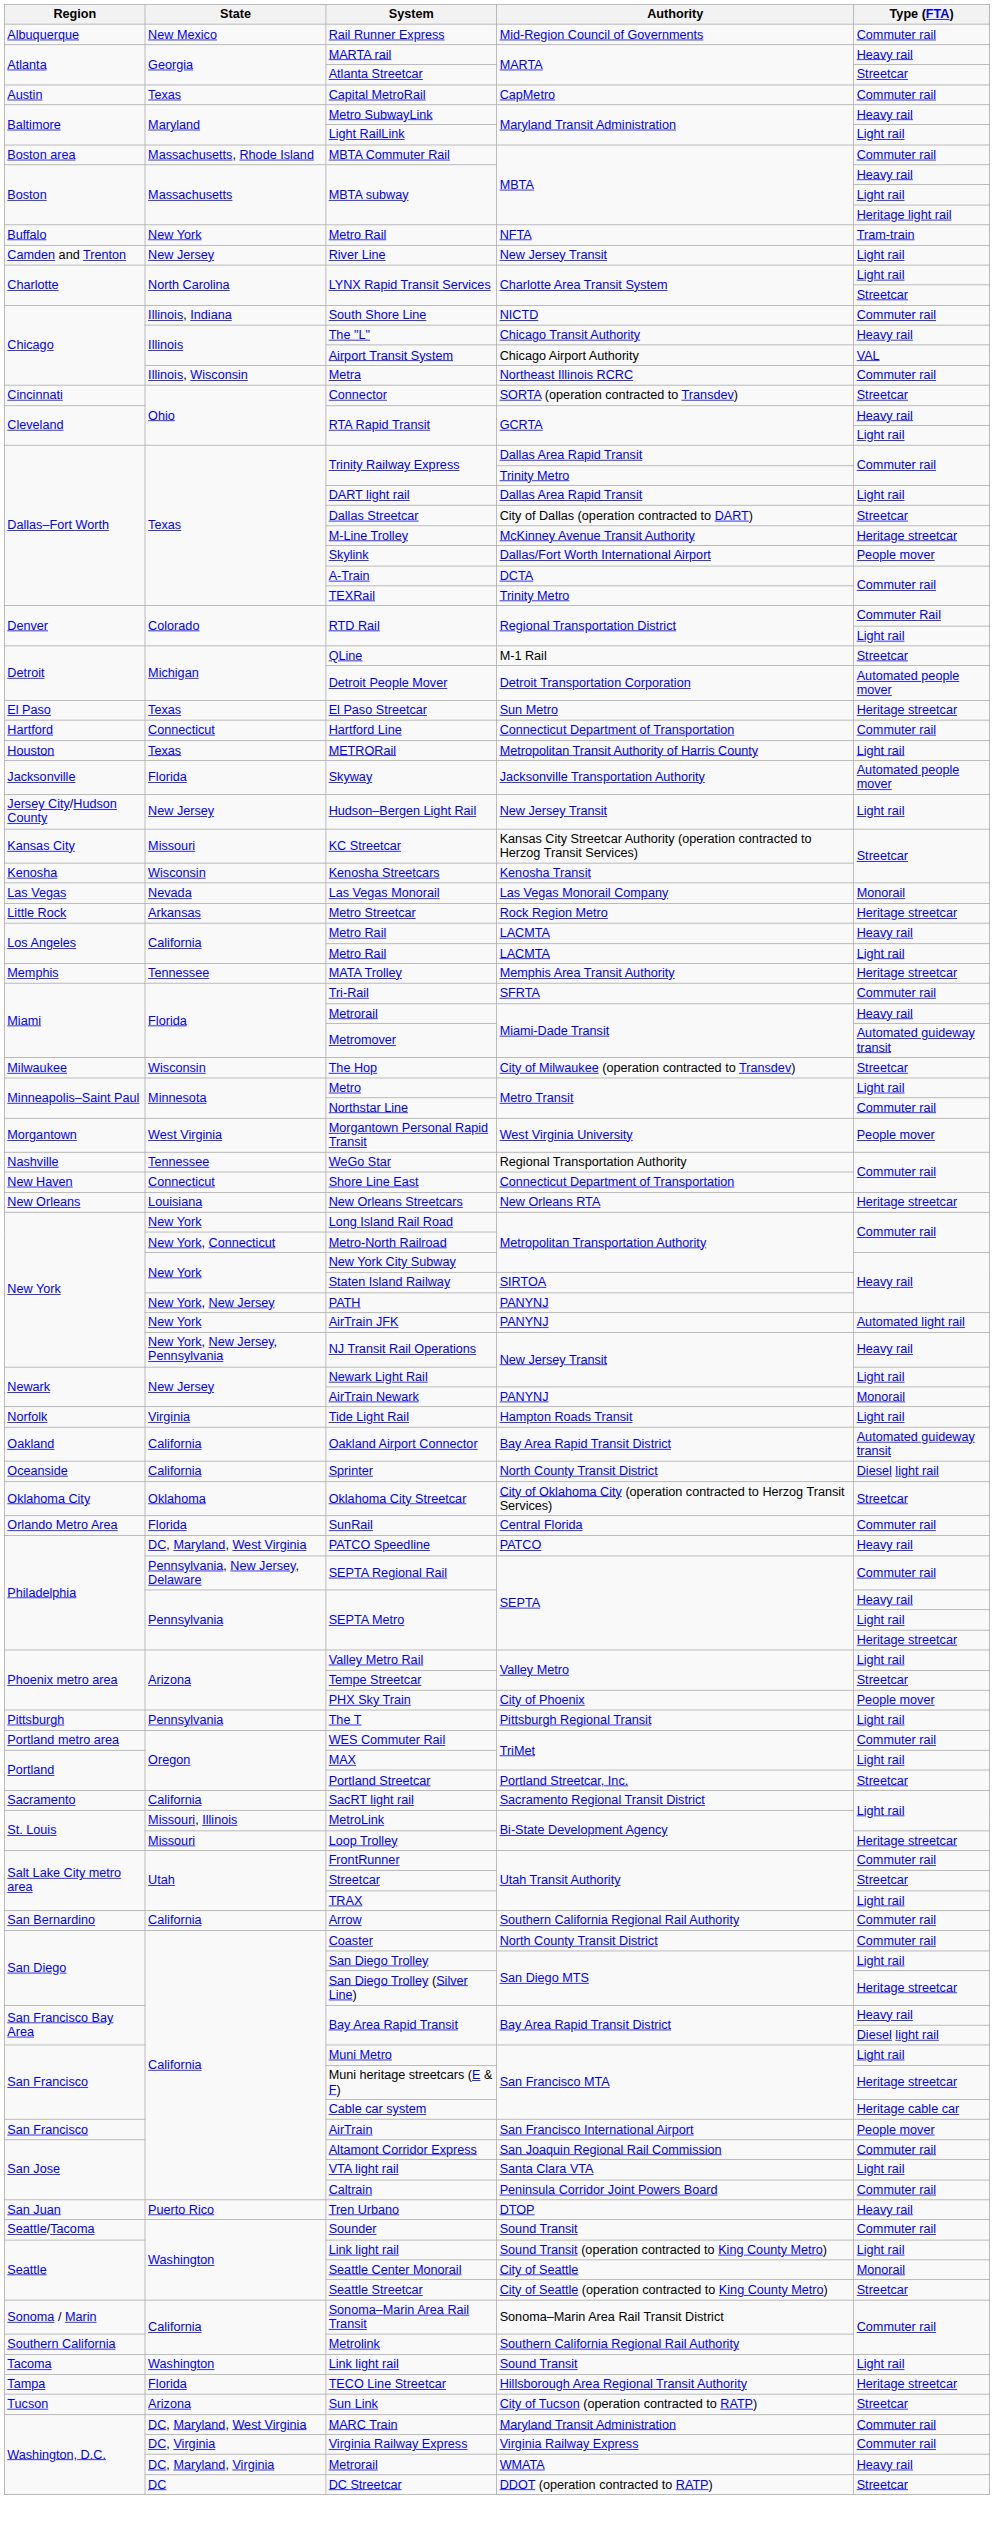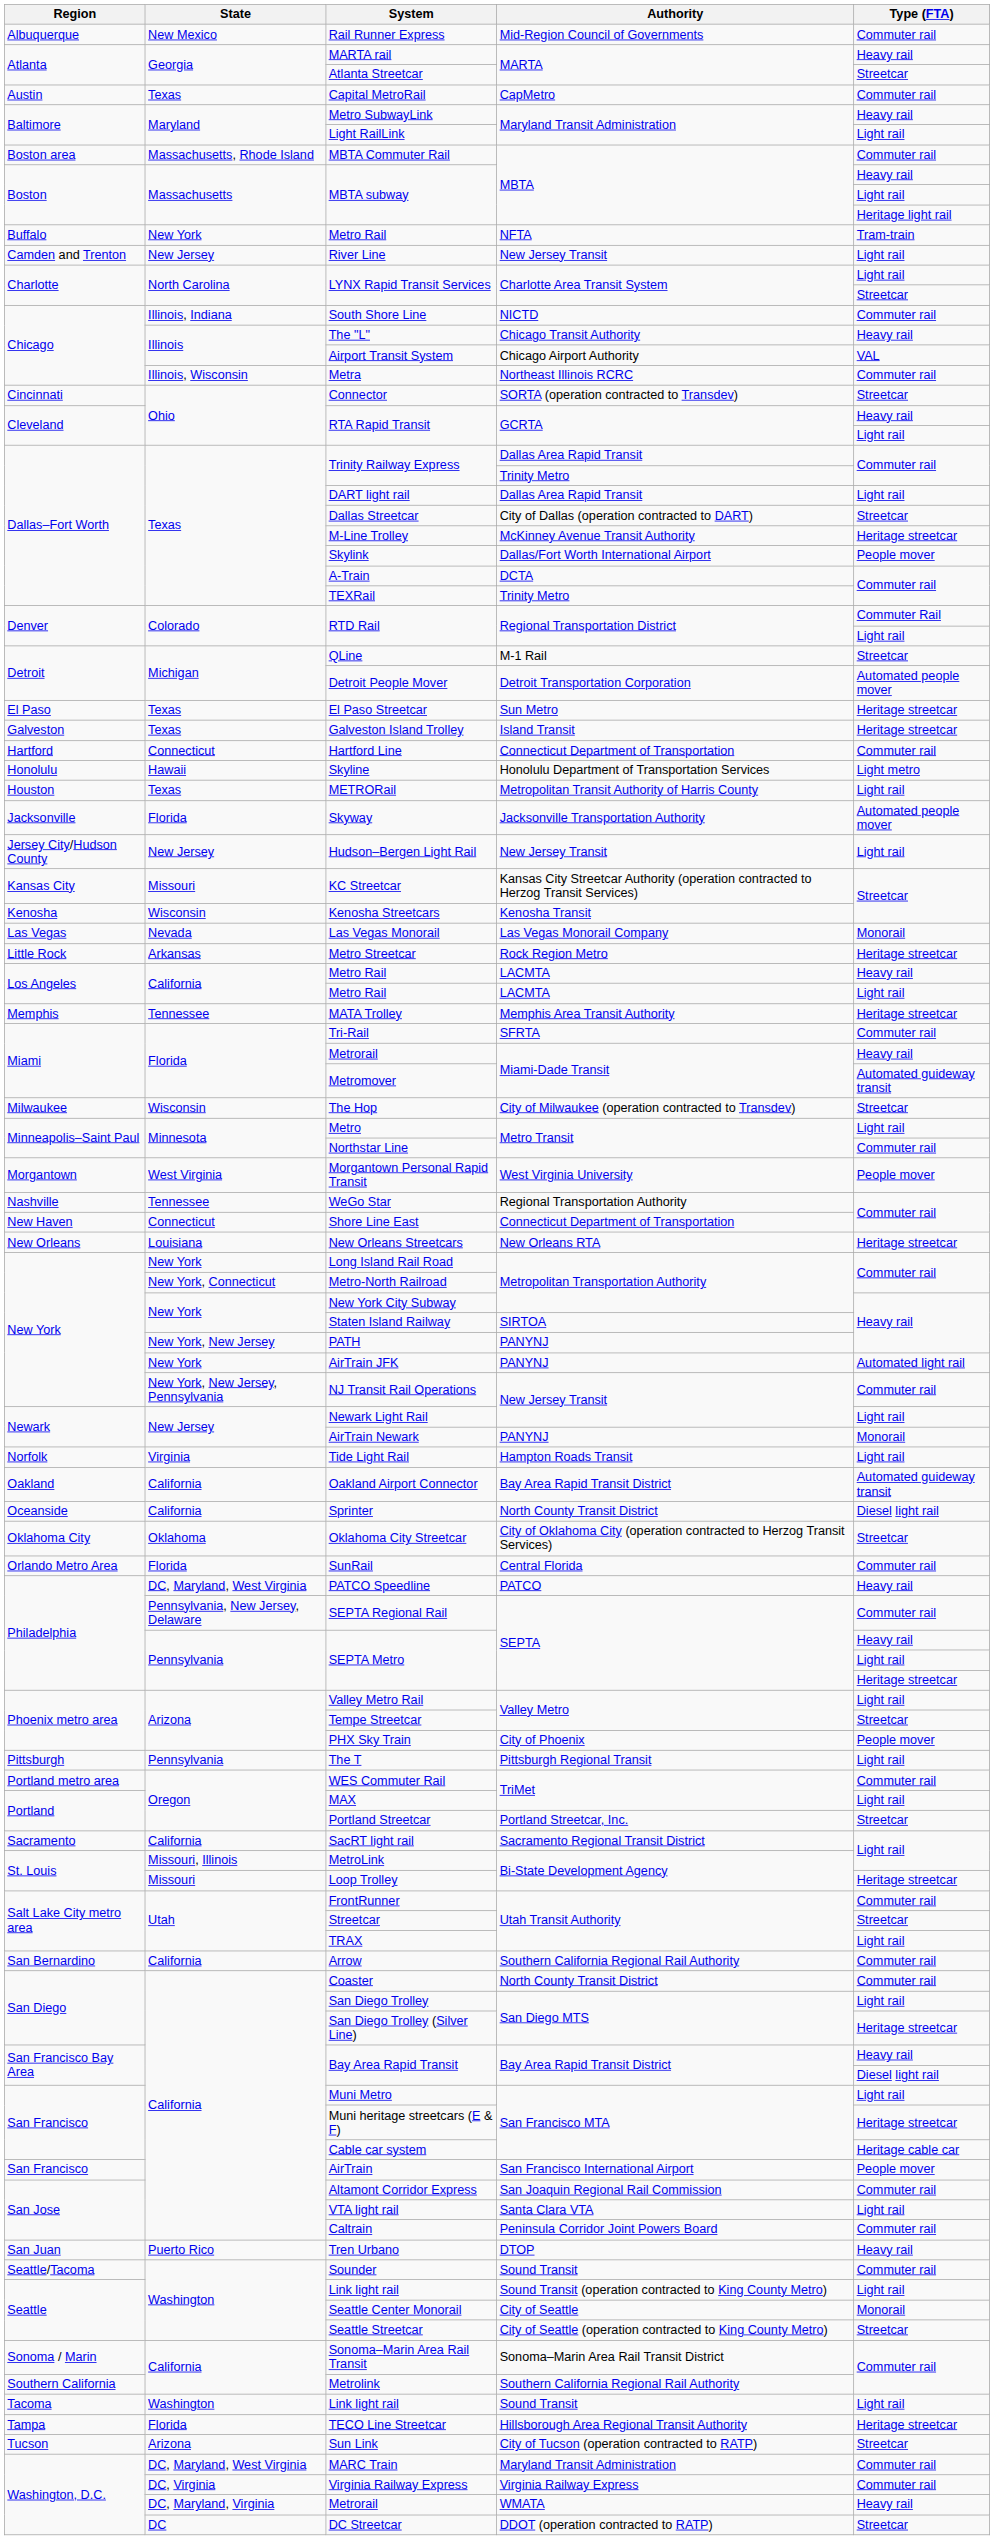+ row: Galveston | Texas | Galveston Island Trolley | Island Transit | Heritage streetcar
+ row: Honolulu | Hawaii | Skyline | Honolulu Department of Transportation Services | Light metro
NJ Transit Rail Operations | Type (FTA): Heavy rail -> Commuter rail
